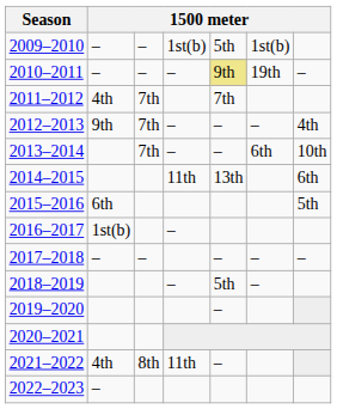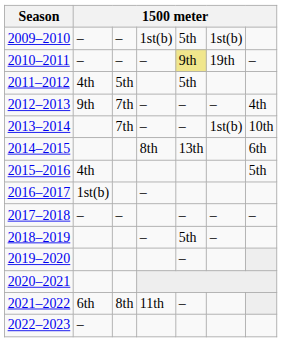2011–2012 | column 3: 7th -> 5th
2011–2012 | column 5: 7th -> 5th
2013–2014 | column 6: 6th -> 1st(b)
2014–2015 | column 4: 11th -> 8th
2015–2016 | column 2: 6th -> 4th
2021–2022 | column 2: 4th -> 6th
